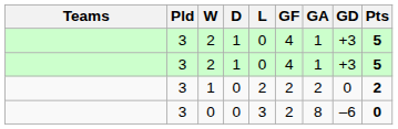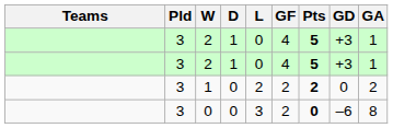columns swapped: GA <-> Pts
